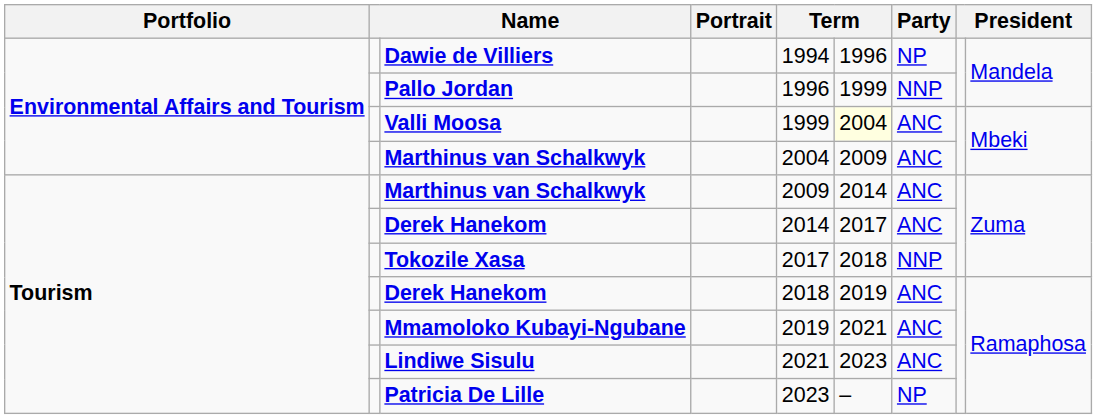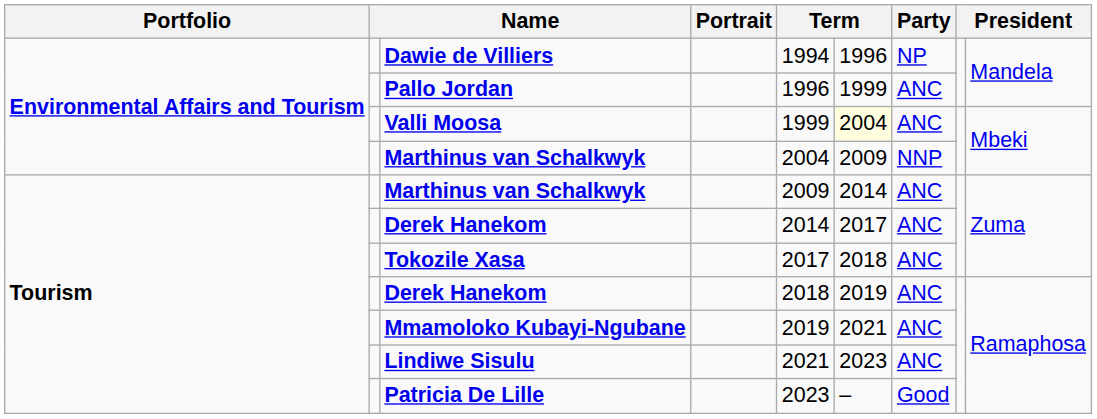Pallo Jordan | Party: NNP -> ANC
Environmental Affairs and Tourism / Marthinus van Schalkwyk | Party: ANC -> NNP
Tokozile Xasa | Party: NNP -> ANC
Patricia De Lille | Party: NP -> Good
